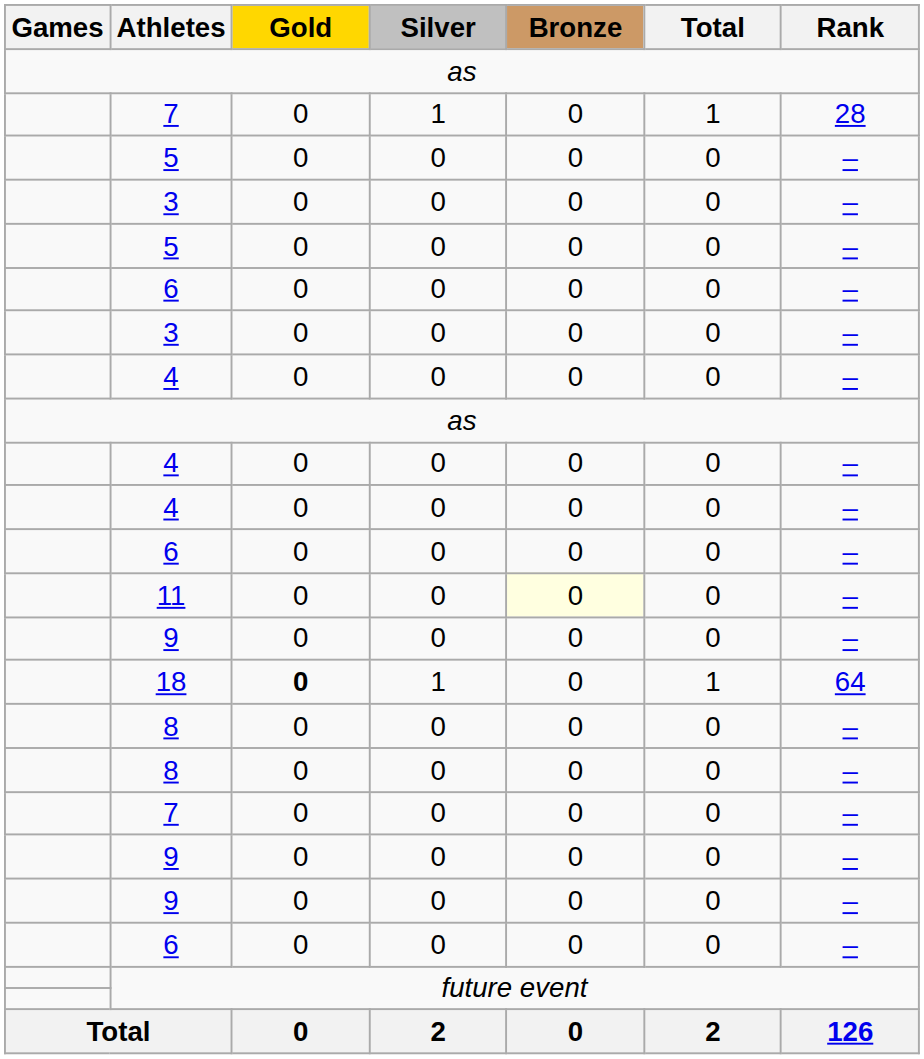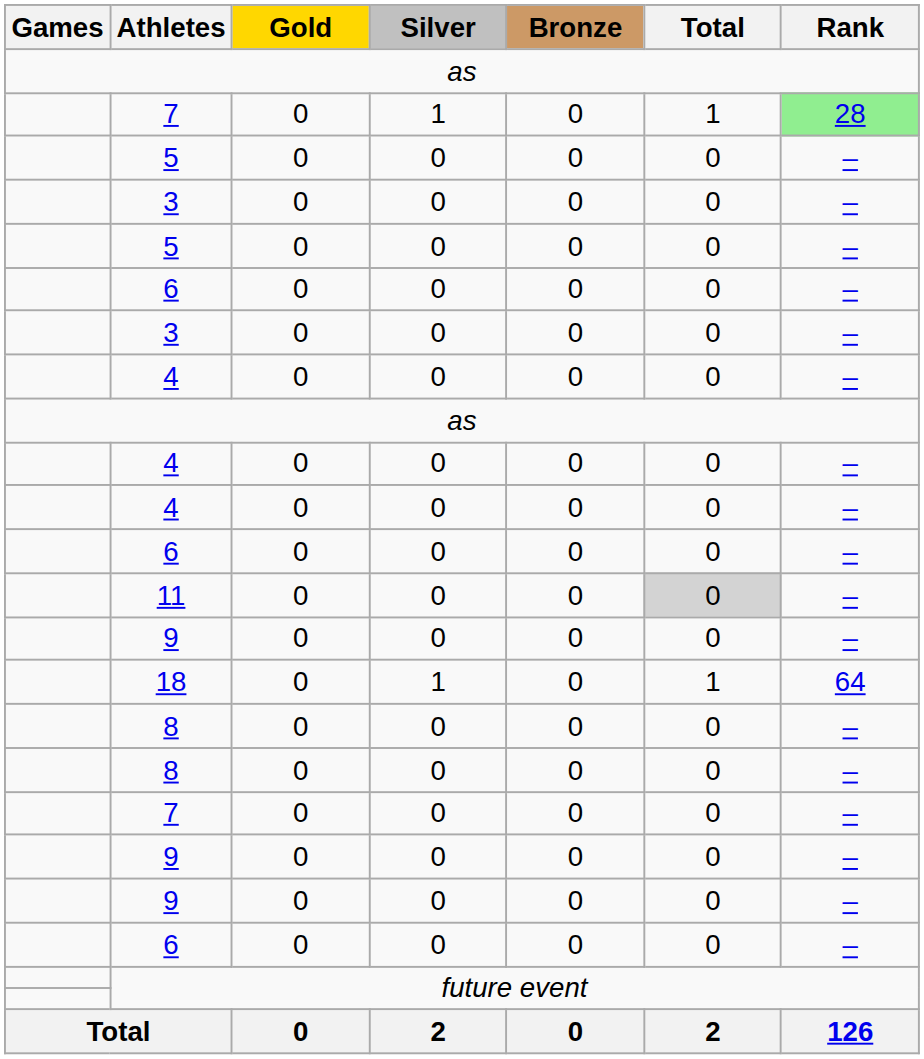7 / 1 | Rank: no background -> lightgreen background
11 | Bronze: lightyellow background -> no background
11 | Total: no background -> lightgrey background
18 | Gold: bold -> normal
